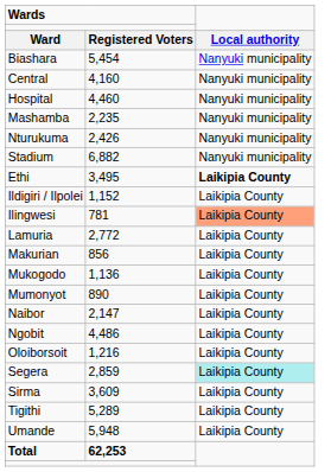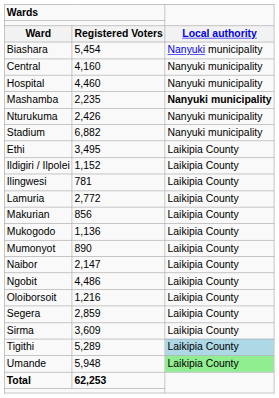Mashamba | column 3: normal -> bold
Ethi | column 3: bold -> normal
Ilingwesi | column 3: lightsalmon background -> no background
Segera | column 3: paleturquoise background -> no background
Tigithi | column 3: no background -> lightblue background
Umande | column 3: no background -> lightgreen background
